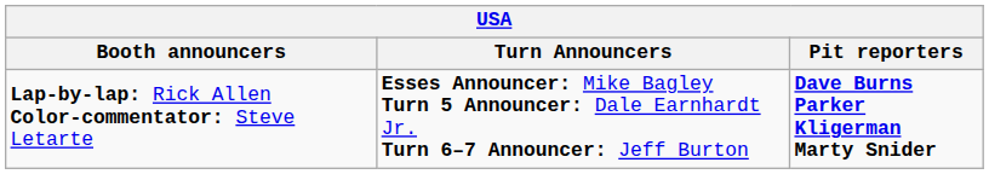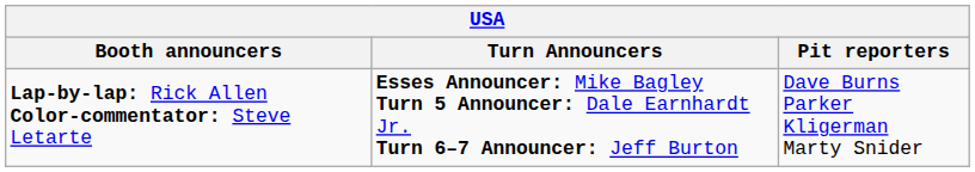Lap-by-lap: Rick Allen Color-commentator: Steve Letarte | Pit reporters: bold -> normal
